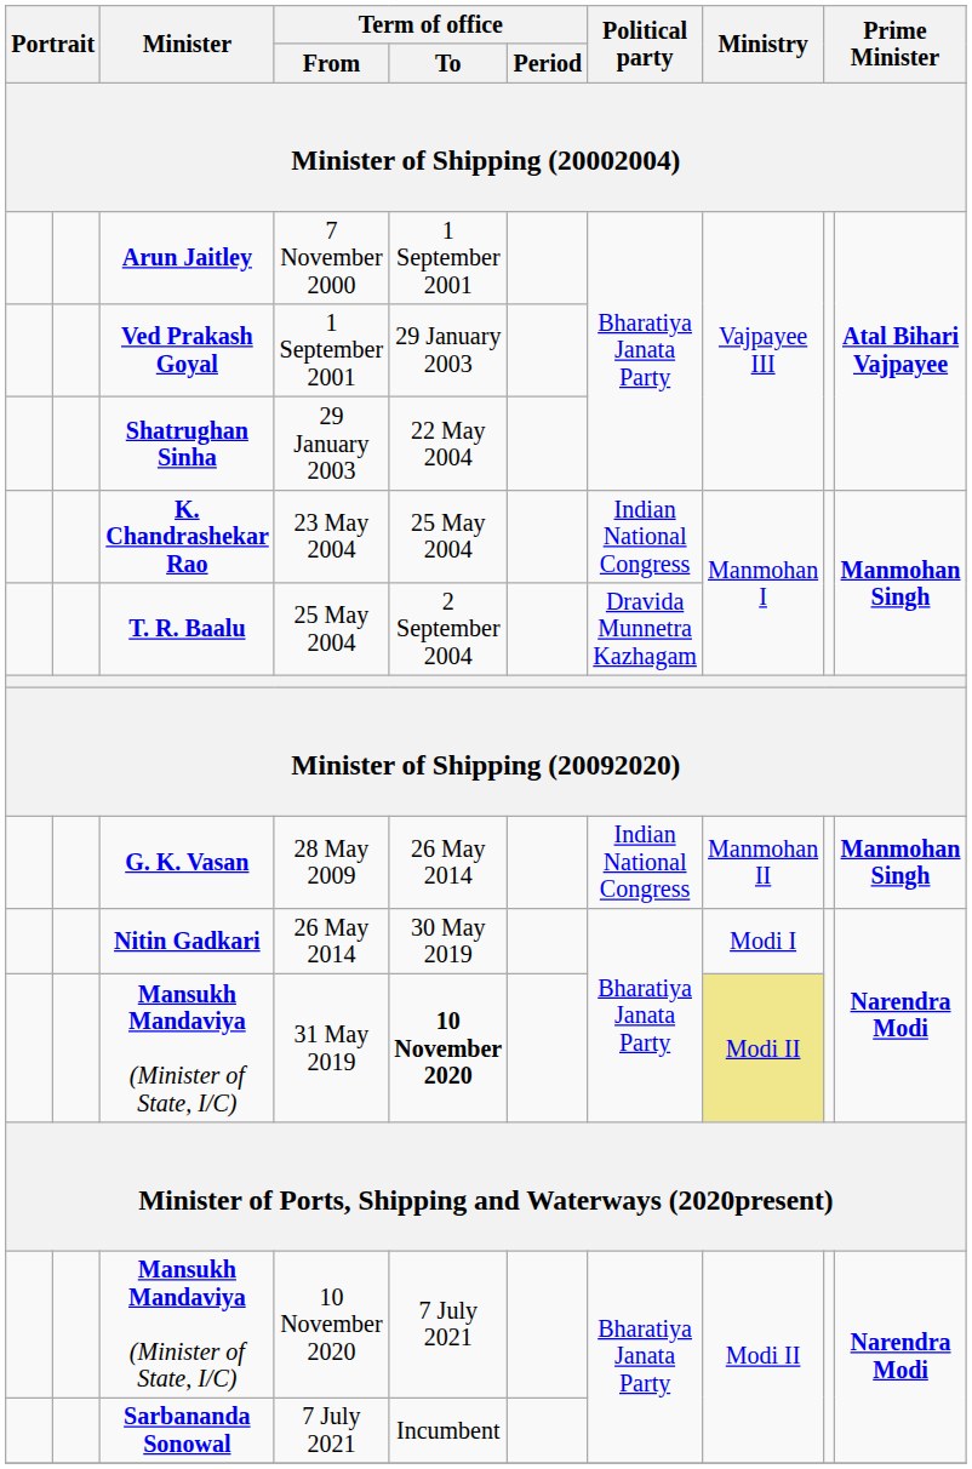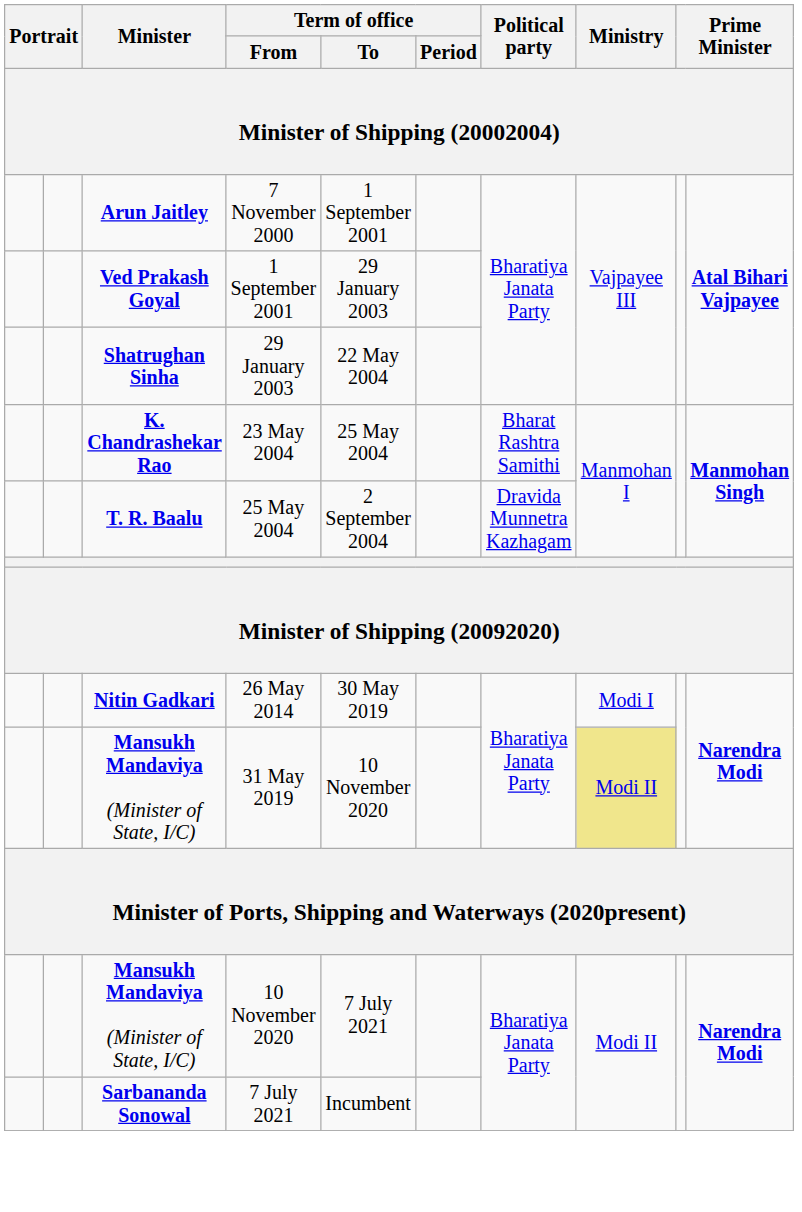23 May 2004 | Political party: Indian National Congress -> Bharat Rashtra Samithi
- row: G. K. Vasan | 28 May 2009 | 26 May 2014 | Indian National Congress | Manmohan II | Manmohan Singh
31 May 2019 | Term of office / To: bold -> normal
